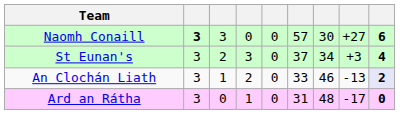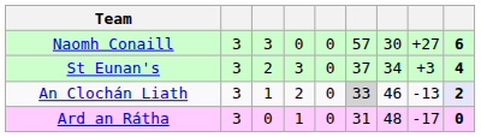Naomh Conaill | column 2: bold -> normal
An Clochán Liath | column 6: no background -> lightgrey background
